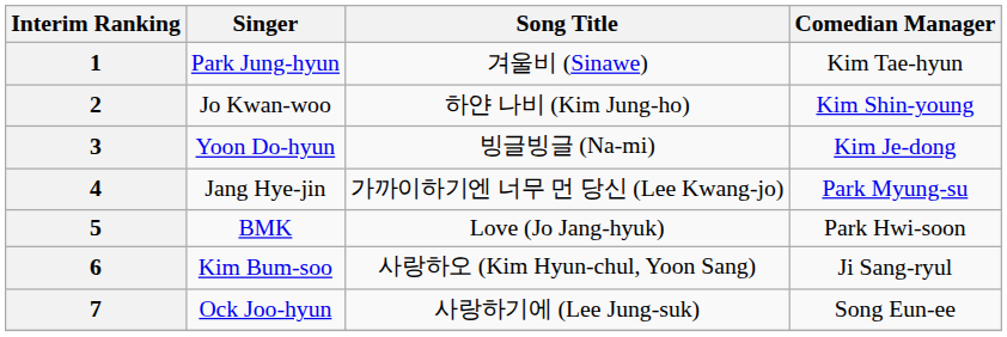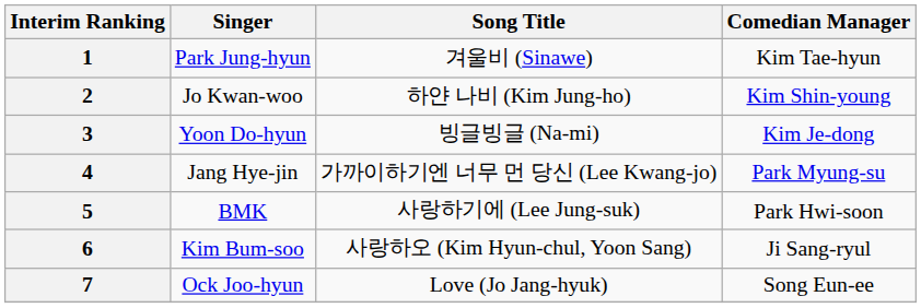5 | Song Title: Love (Jo Jang-hyuk) -> 사랑하기에 (Lee Jung-suk)
7 | Song Title: 사랑하기에 (Lee Jung-suk) -> Love (Jo Jang-hyuk)
